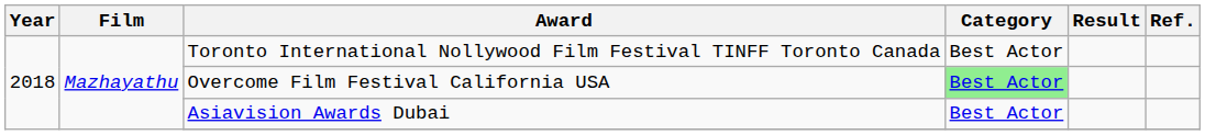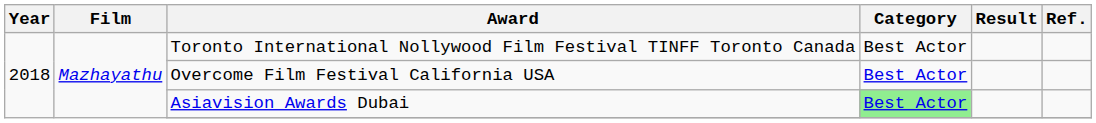Overcome Film Festival California USA | Category: lightgreen background -> no background
Asiavision Awards Dubai | Category: no background -> lightgreen background
